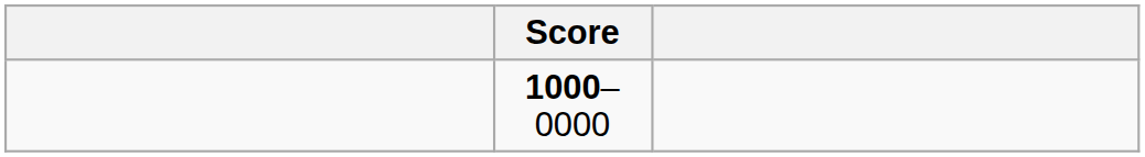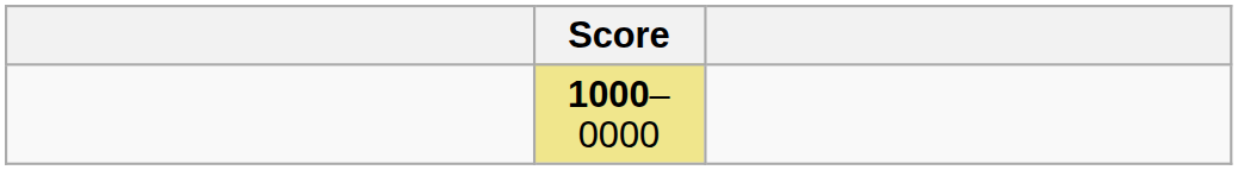row 2 | Score: no background -> khaki background
